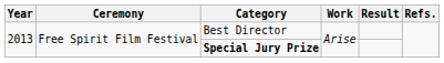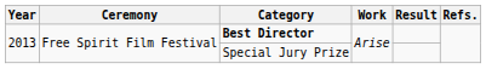Best Director | Category: normal -> bold
Special Jury Prize | Category: bold -> normal
